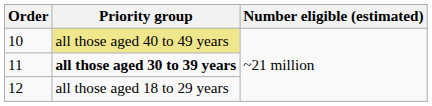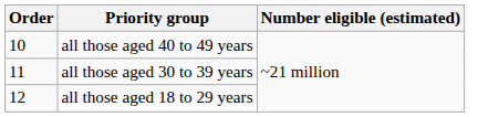row 2 | Priority group: khaki background -> no background
row 3 | Priority group: bold -> normal
